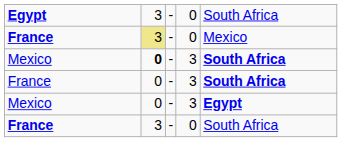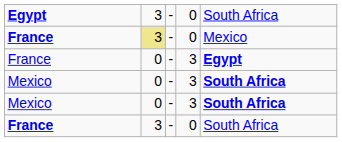row 3 | column 1: Mexico -> France
row 3 | column 2: bold -> normal
row 3 | column 5: South Africa -> Egypt
row 4 | column 1: France -> Mexico
row 5 | column 5: Egypt -> South Africa
